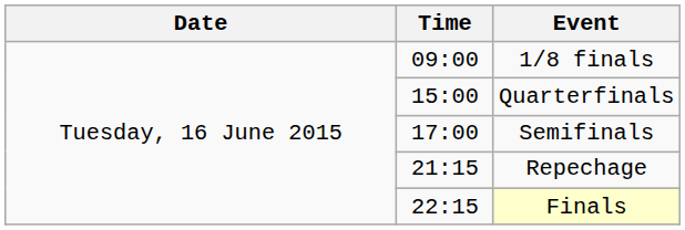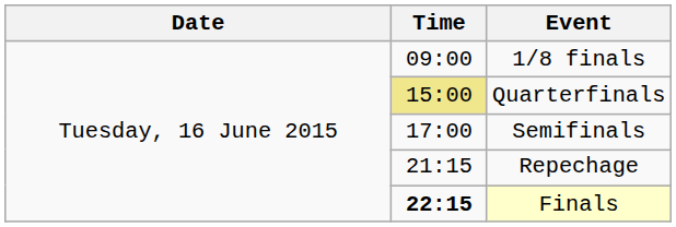Quarterfinals | Time: no background -> khaki background
Finals | Time: normal -> bold
